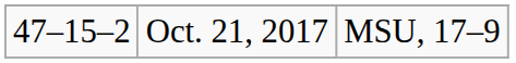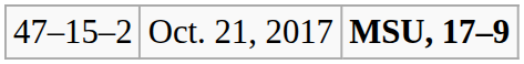Oct. 21, 2017 | column 3: normal -> bold
